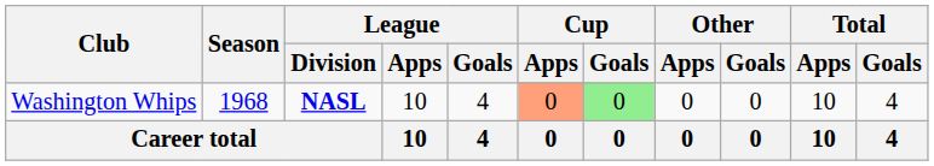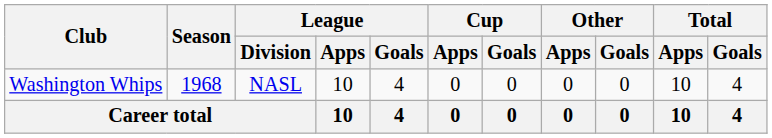Washington Whips | League / Division: bold -> normal
Washington Whips | Cup / Apps: lightsalmon background -> no background
Washington Whips | Cup / Goals: lightgreen background -> no background
